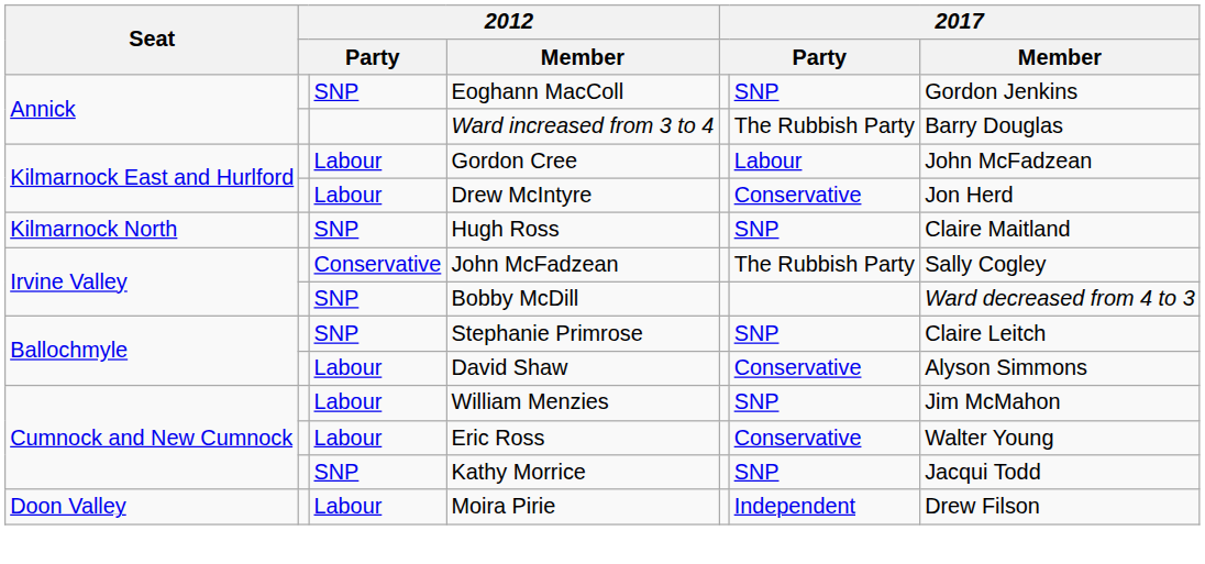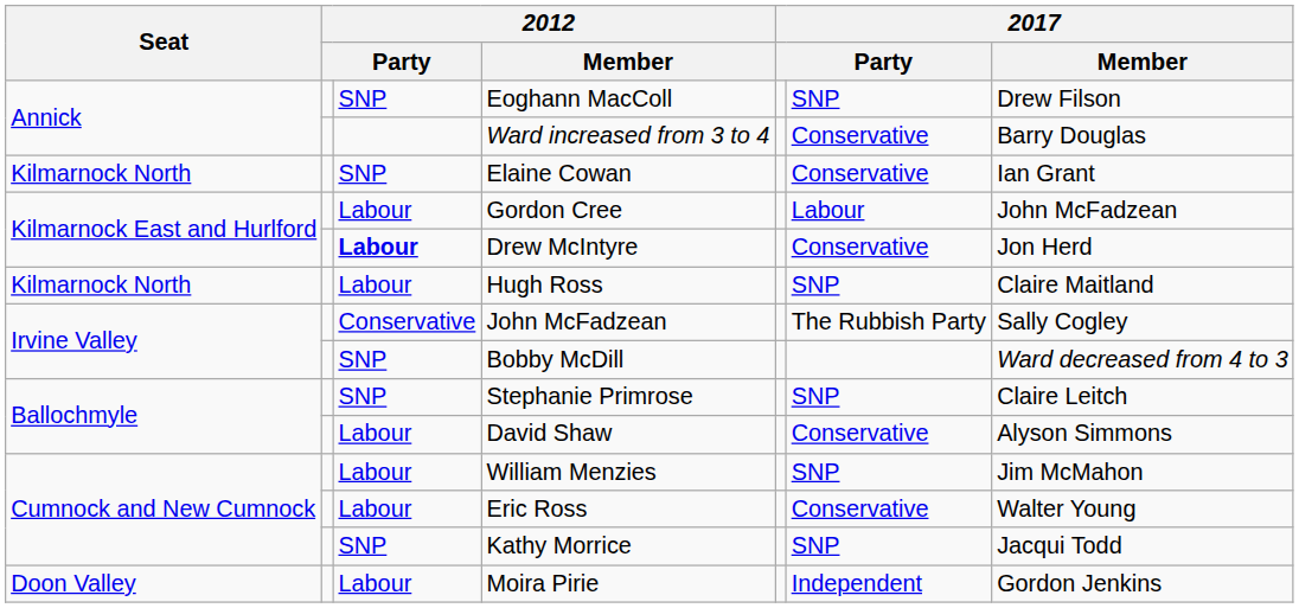Eoghann MacColl | 2017 / Member: Gordon Jenkins -> Drew Filson
Ward increased from 3 to 4 | column 6: The Rubbish Party -> Conservative
+ row: Kilmarnock North | SNP | Elaine Cowan | Conservative | Ian Grant
Drew McIntyre | column 3: normal -> bold
Hugh Ross | column 3: SNP -> Labour
Moira Pirie | 2017 / Member: Drew Filson -> Gordon Jenkins
